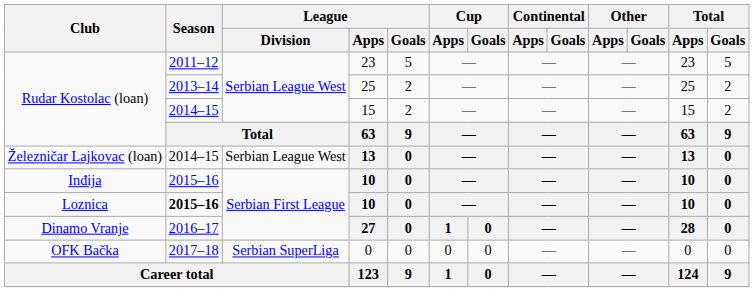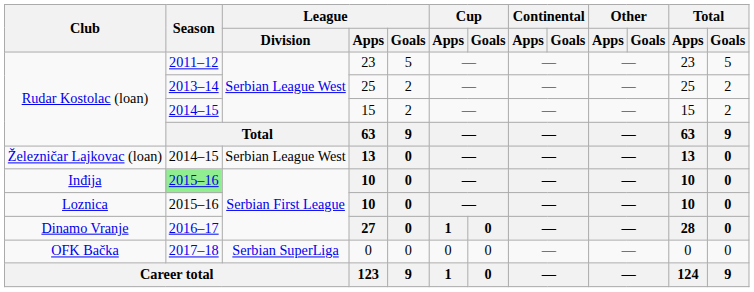Inđija / 10 | Season: no background -> lightgreen background
Loznica / 10 | Season: bold -> normal
